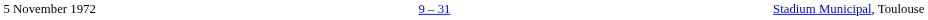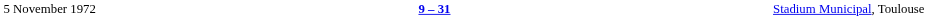5 November 1972 | column 2: normal -> bold
